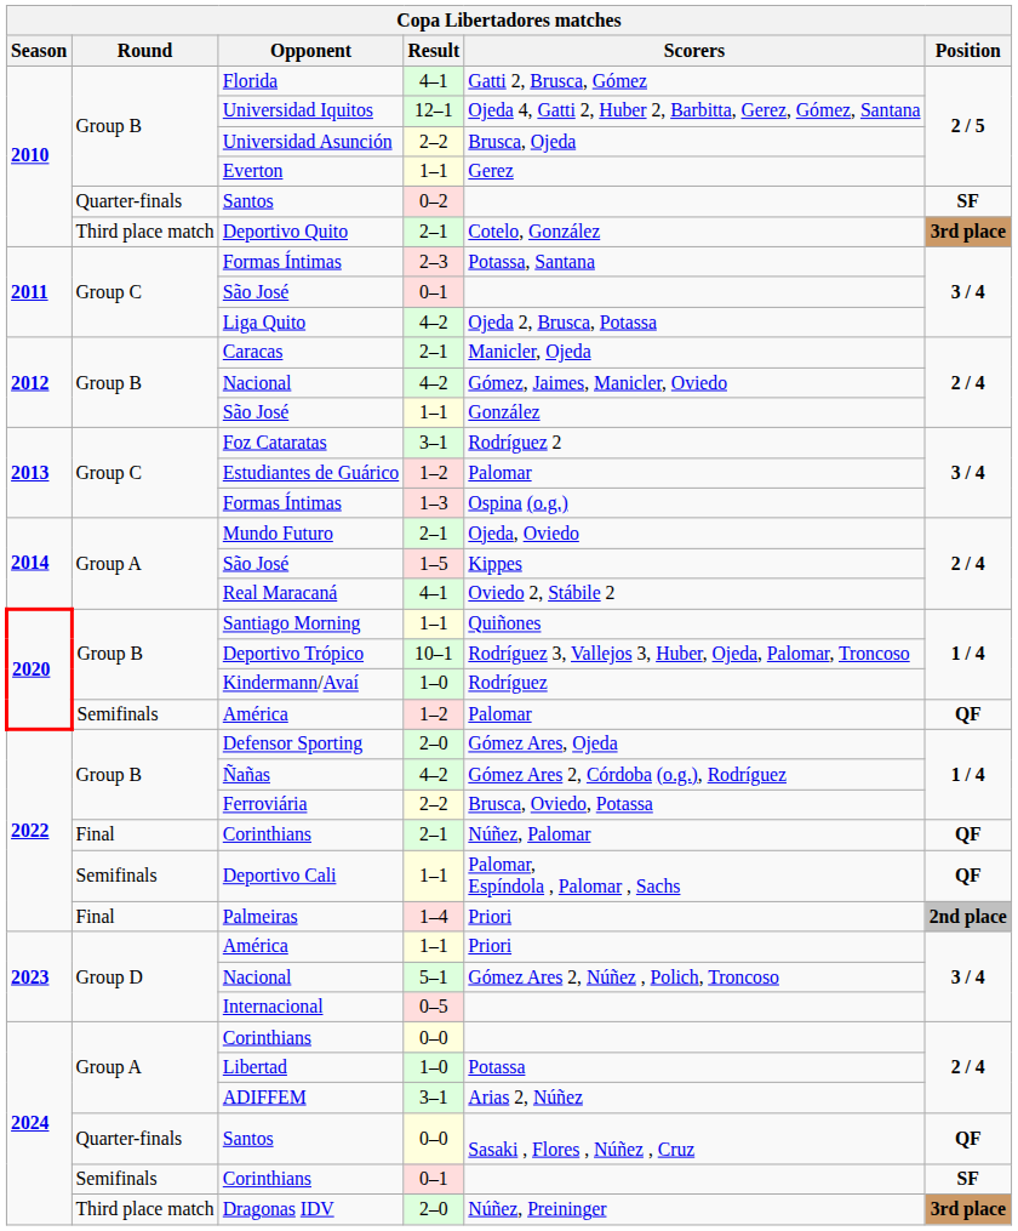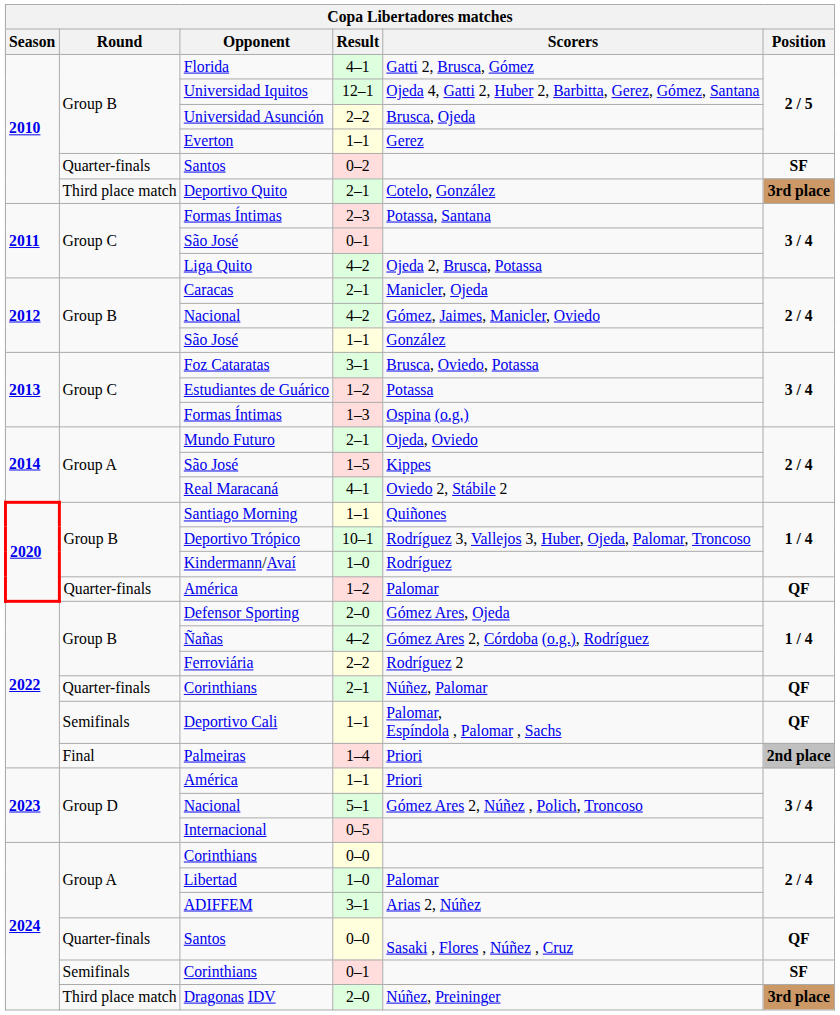Foz Cataratas | Scorers: Rodríguez 2 -> Brusca, Oviedo, Potassa
Estudiantes de Guárico | Scorers: Palomar -> Potassa
América / 1–2 | Round: Semifinals -> Quarter-finals
Ferroviária | Scorers: Brusca, Oviedo, Potassa -> Rodríguez 2
Corinthians / 2–1 | Round: Final -> Quarter-finals
Libertad | Scorers: Potassa -> Palomar
